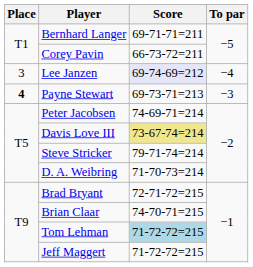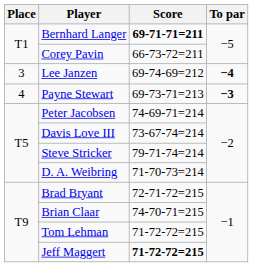Bernhard Langer | Score: normal -> bold
Lee Janzen | Score: lavender background -> no background
Lee Janzen | To par: normal -> bold
Payne Stewart | Place: bold -> normal
Payne Stewart | To par: normal -> bold
Davis Love III | Score: khaki background -> no background
Tom Lehman | Score: lightblue background -> no background
Jeff Maggert | Score: normal -> bold
